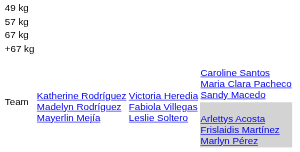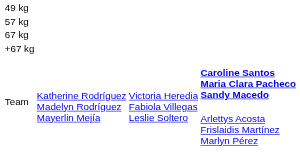Team / Caroline Santos Maria Clara Pacheco Sandy Macedo | column 4: normal -> bold
Team / Arlettys Acosta Frislaidis Martínez Marlyn Pérez | column 4: lightgrey background -> no background
